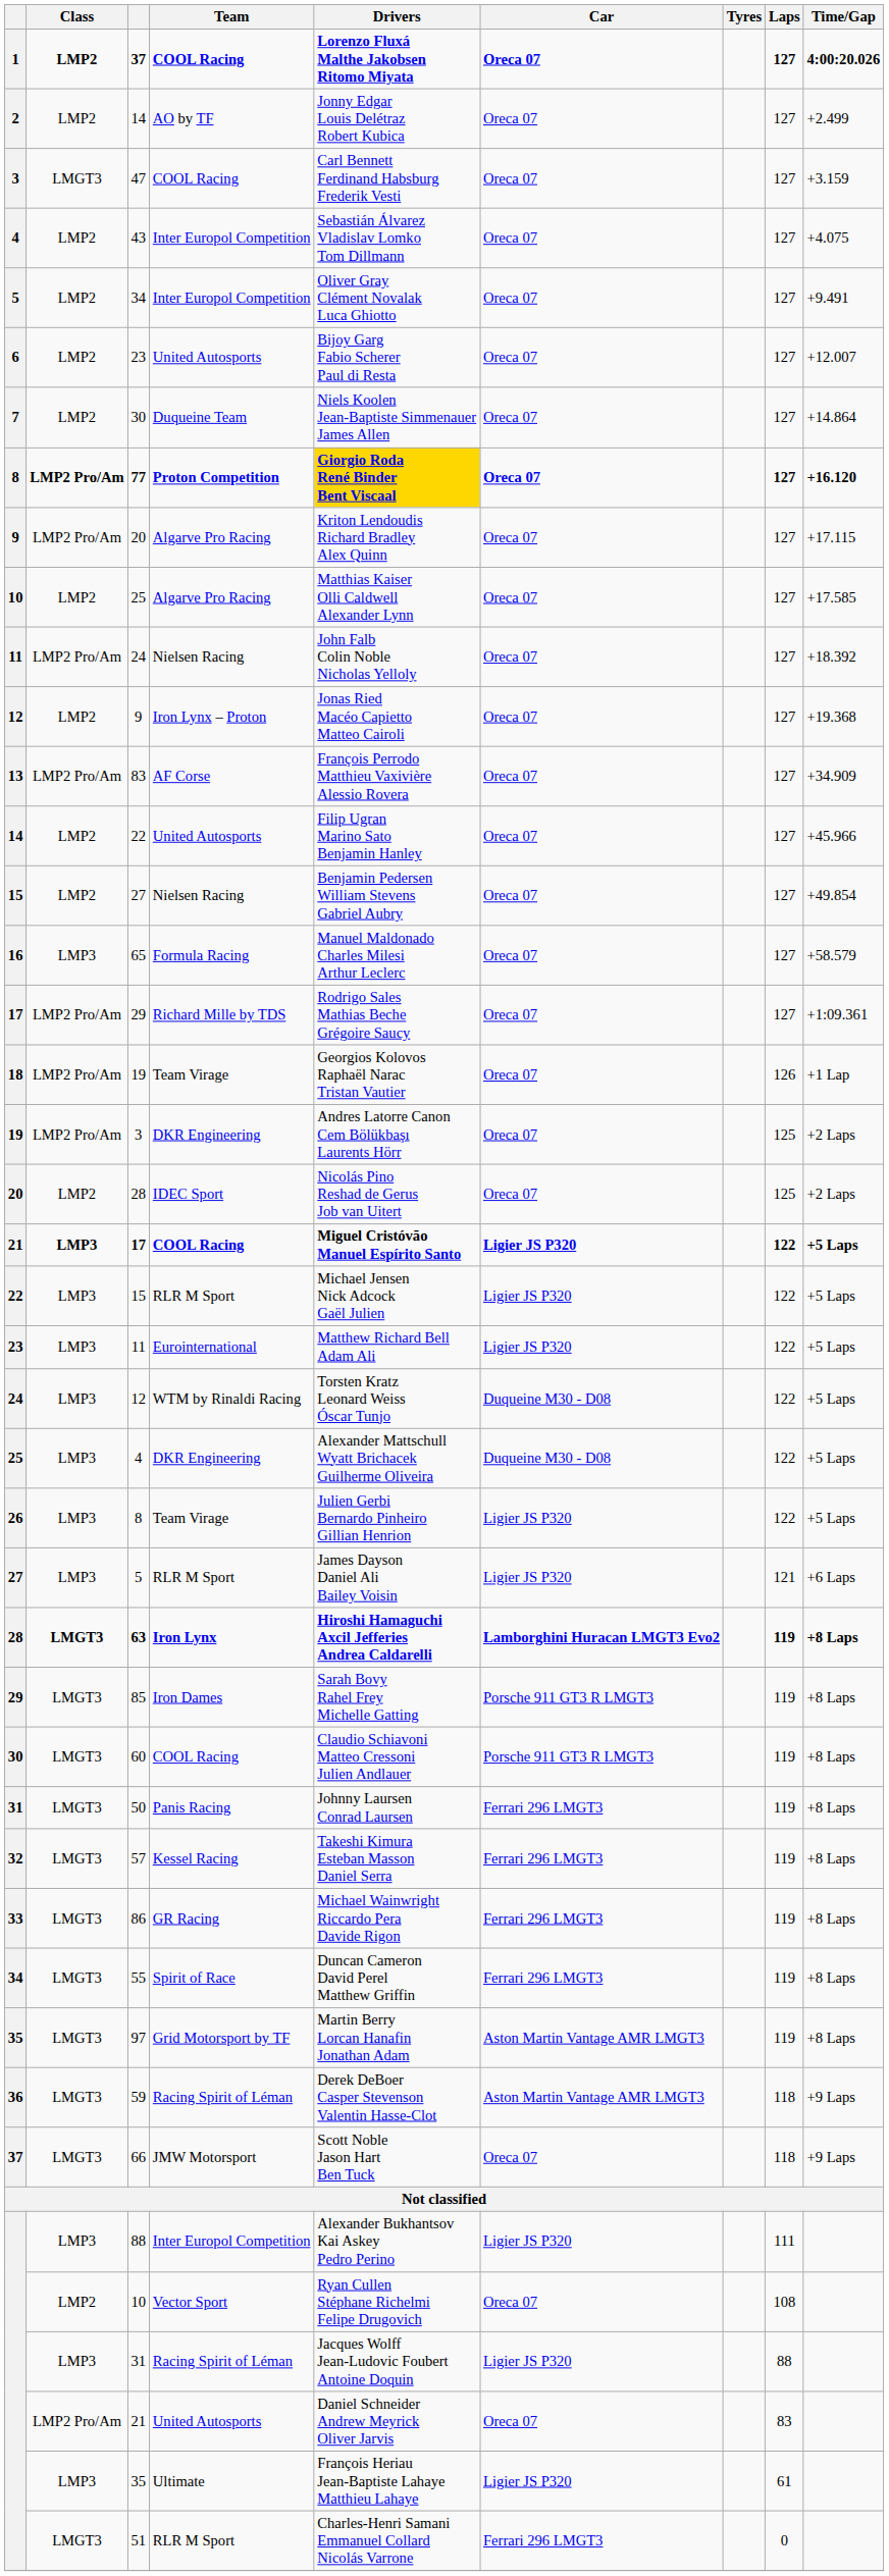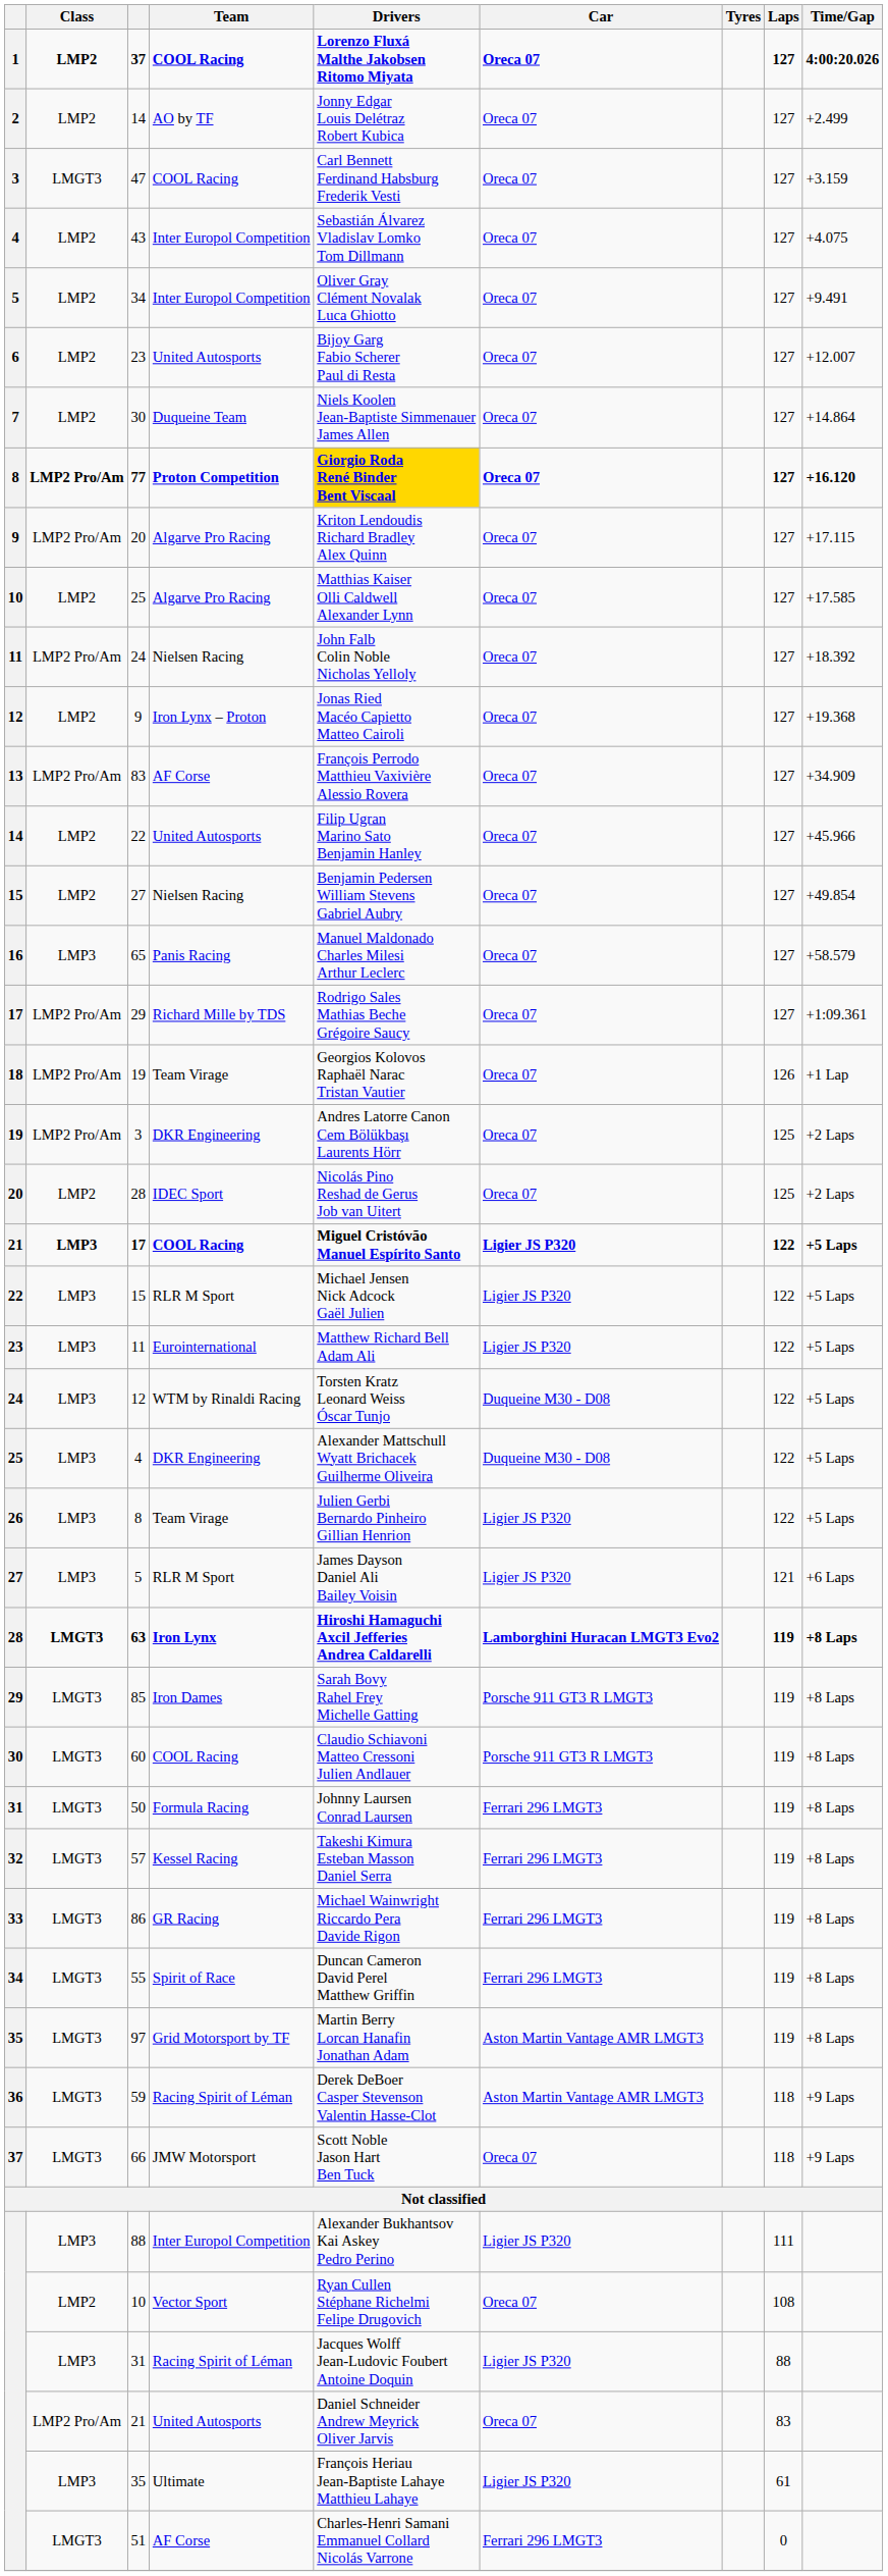65 | Team: Formula Racing -> Panis Racing
50 | Team: Panis Racing -> Formula Racing
51 | Team: RLR M Sport -> AF Corse
